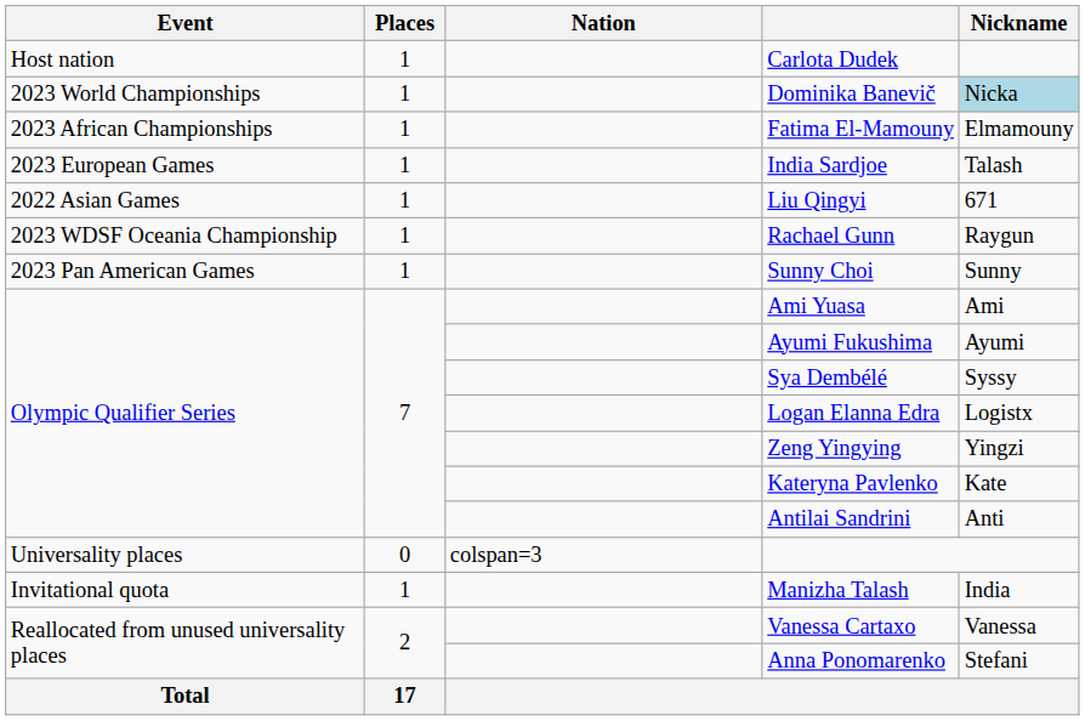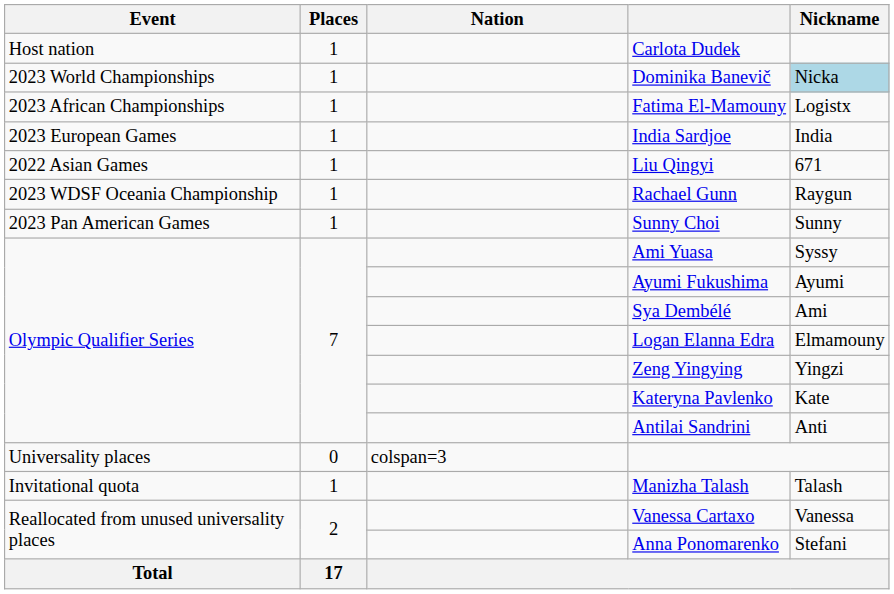Fatima El-Mamouny | Nickname: Elmamouny -> Logistx
India Sardjoe | Nickname: Talash -> India
Ami Yuasa | Nickname: Ami -> Syssy
Sya Dembélé | Nickname: Syssy -> Ami
Logan Elanna Edra | Nickname: Logistx -> Elmamouny
Manizha Talash | Nickname: India -> Talash
